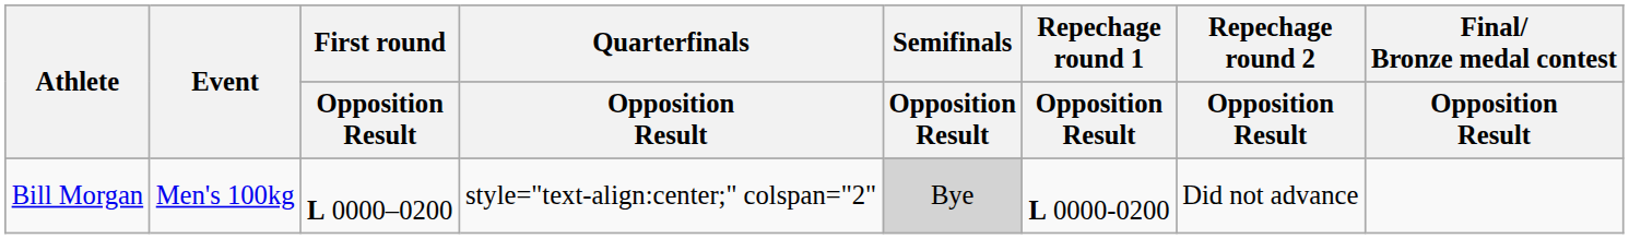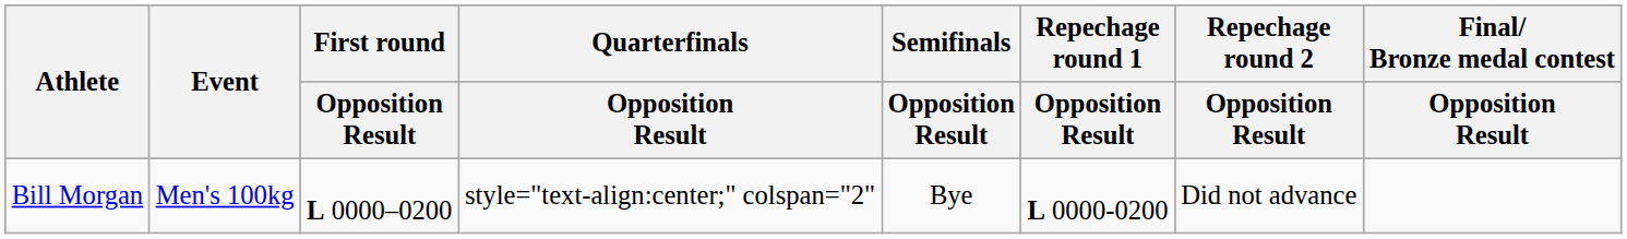Bill Morgan | Semifinals / Opposition Result: lightgrey background -> no background
